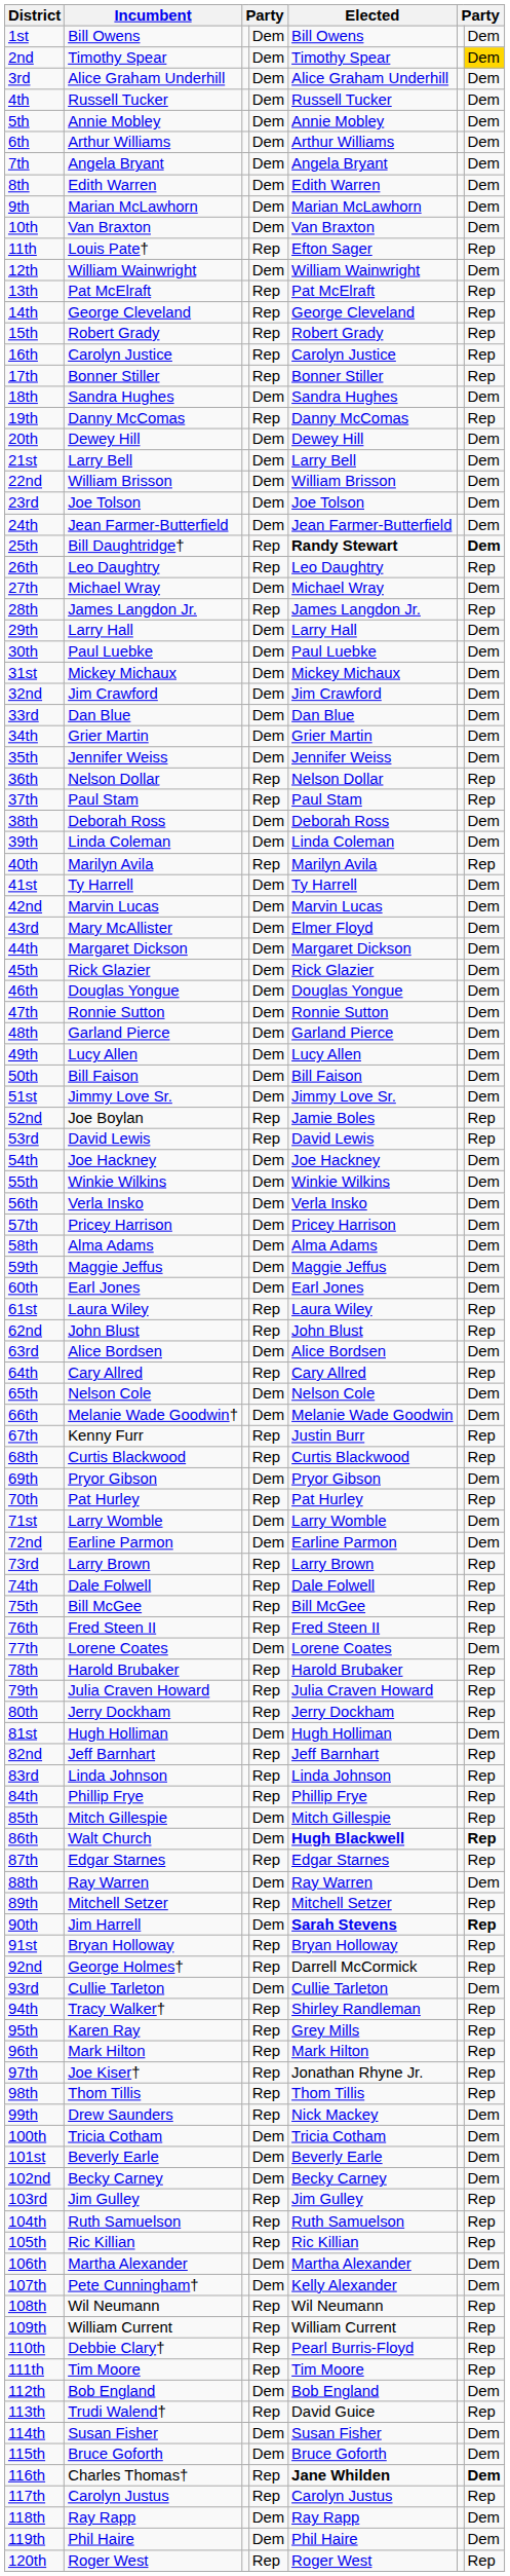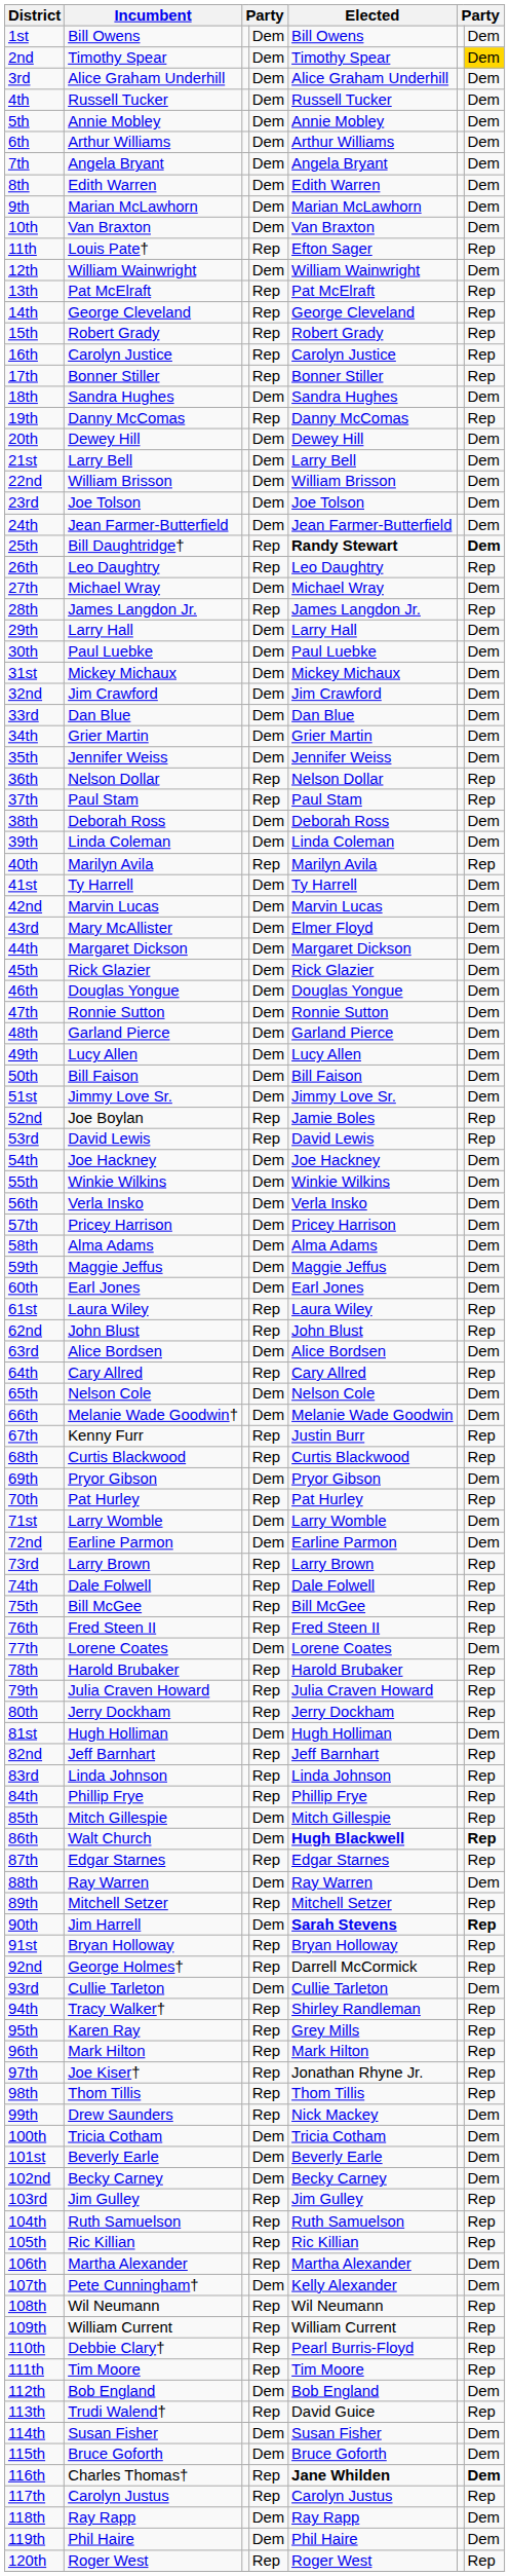106th | column 4: Dem -> Rep
